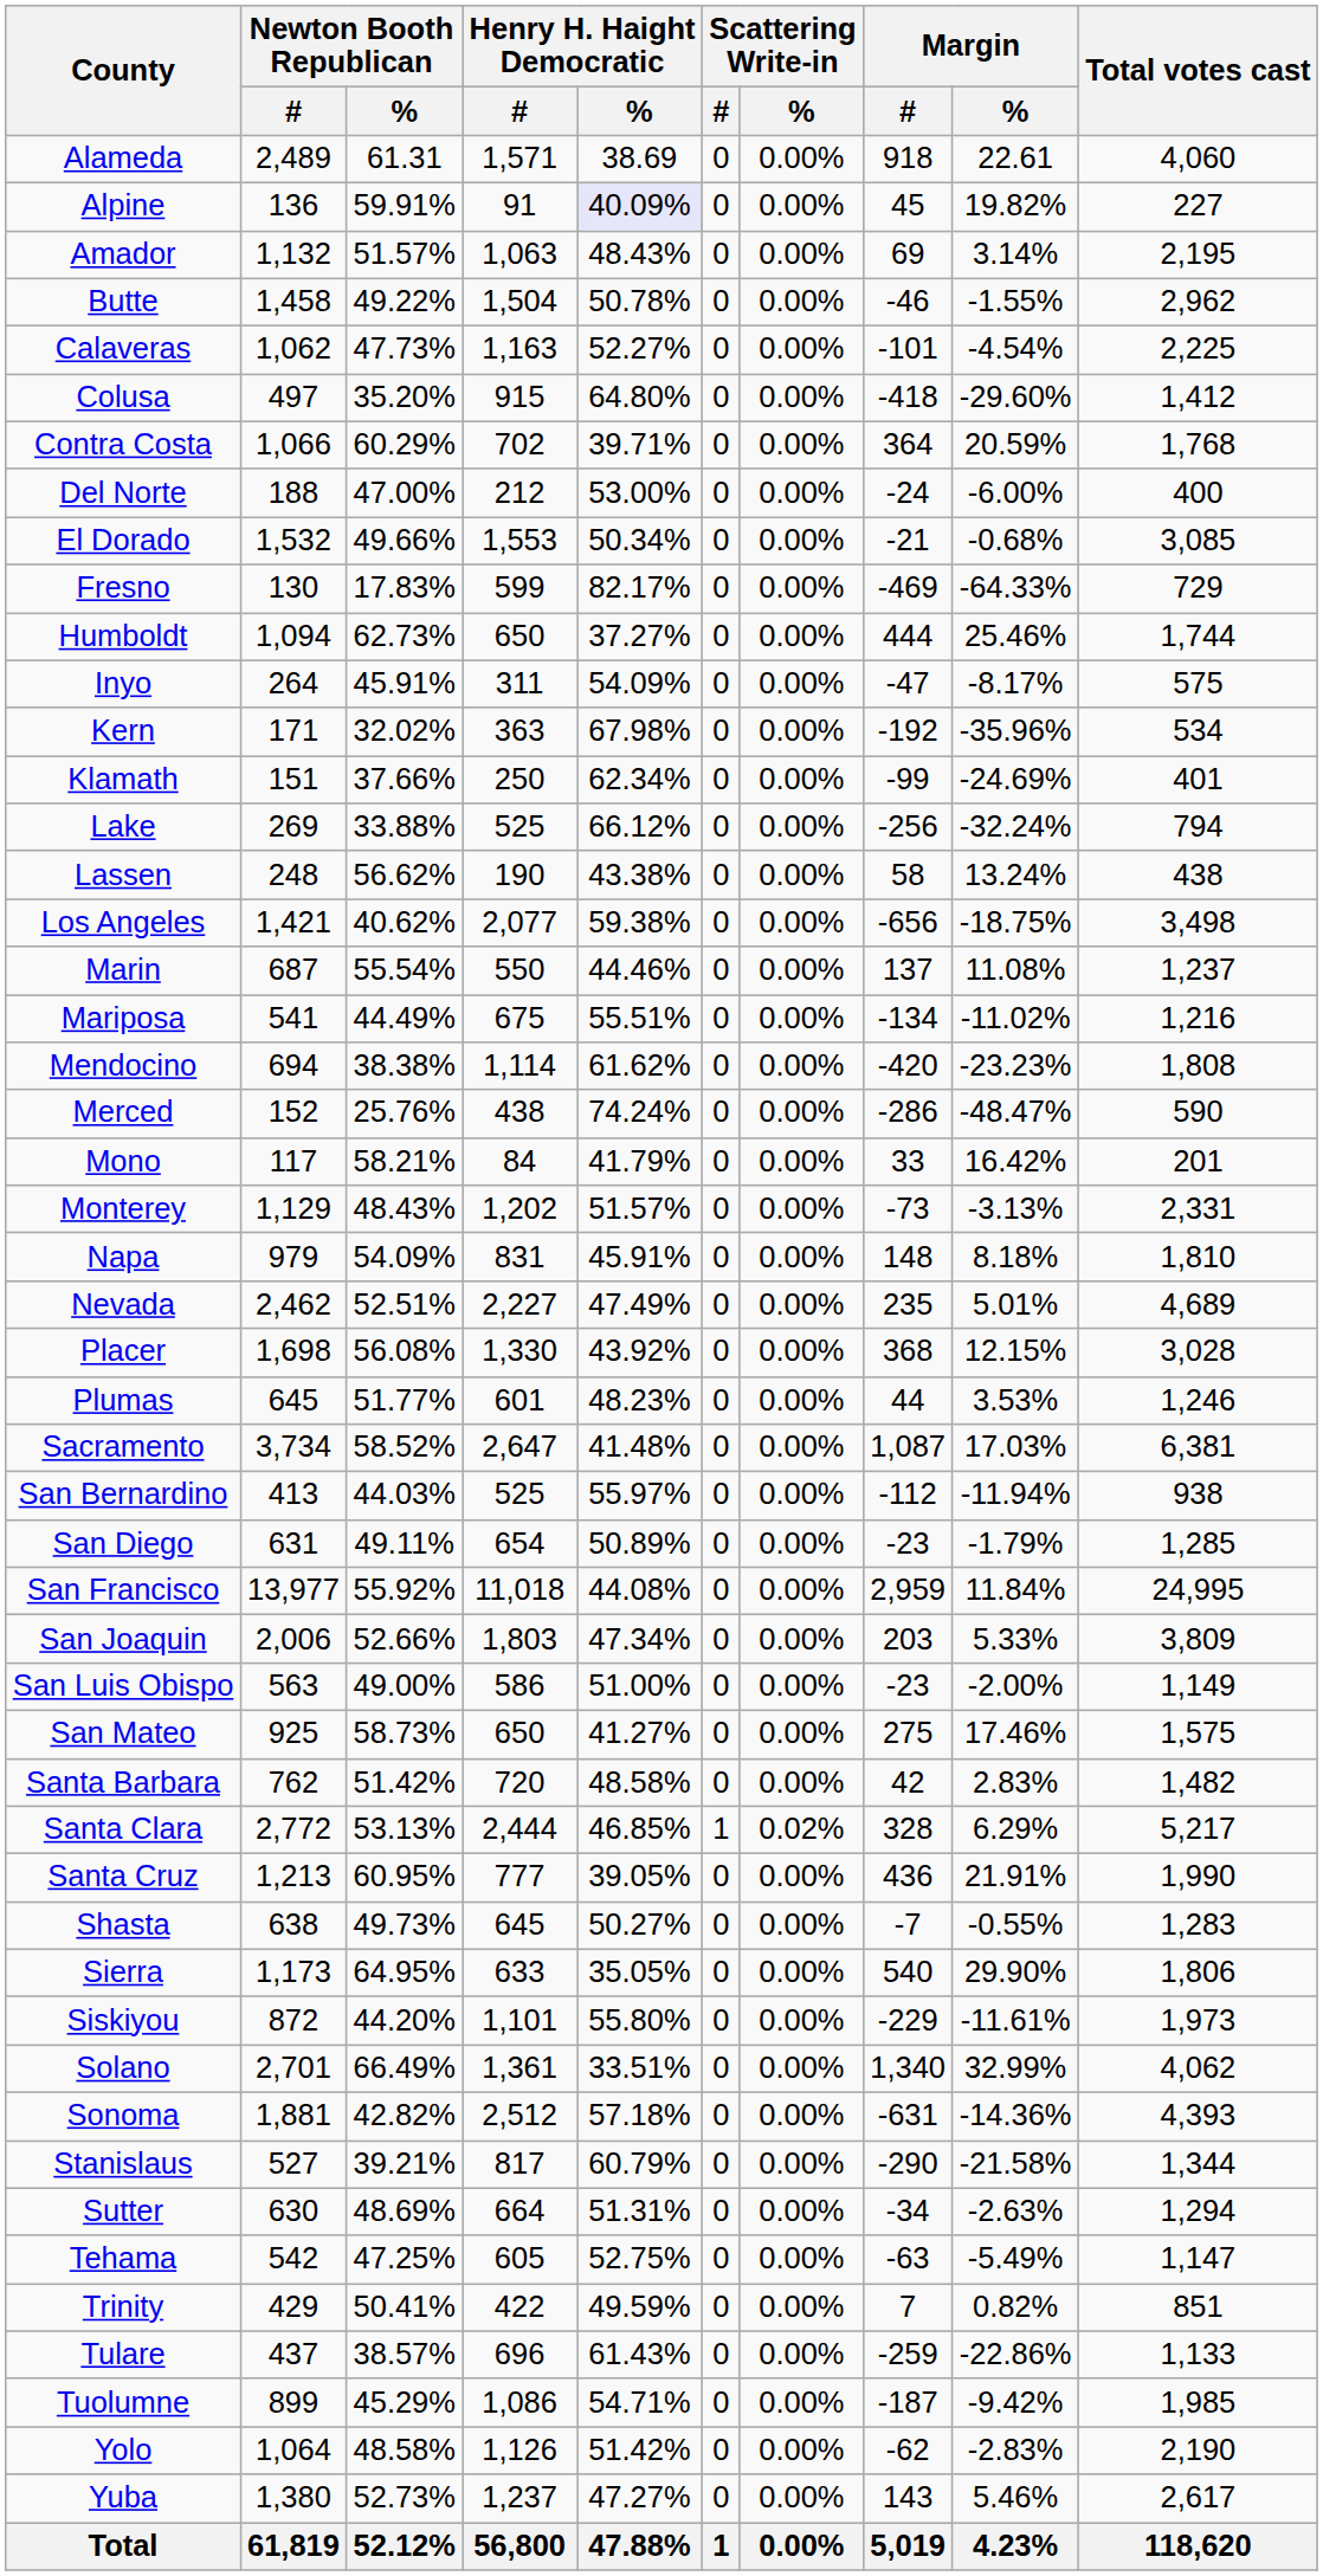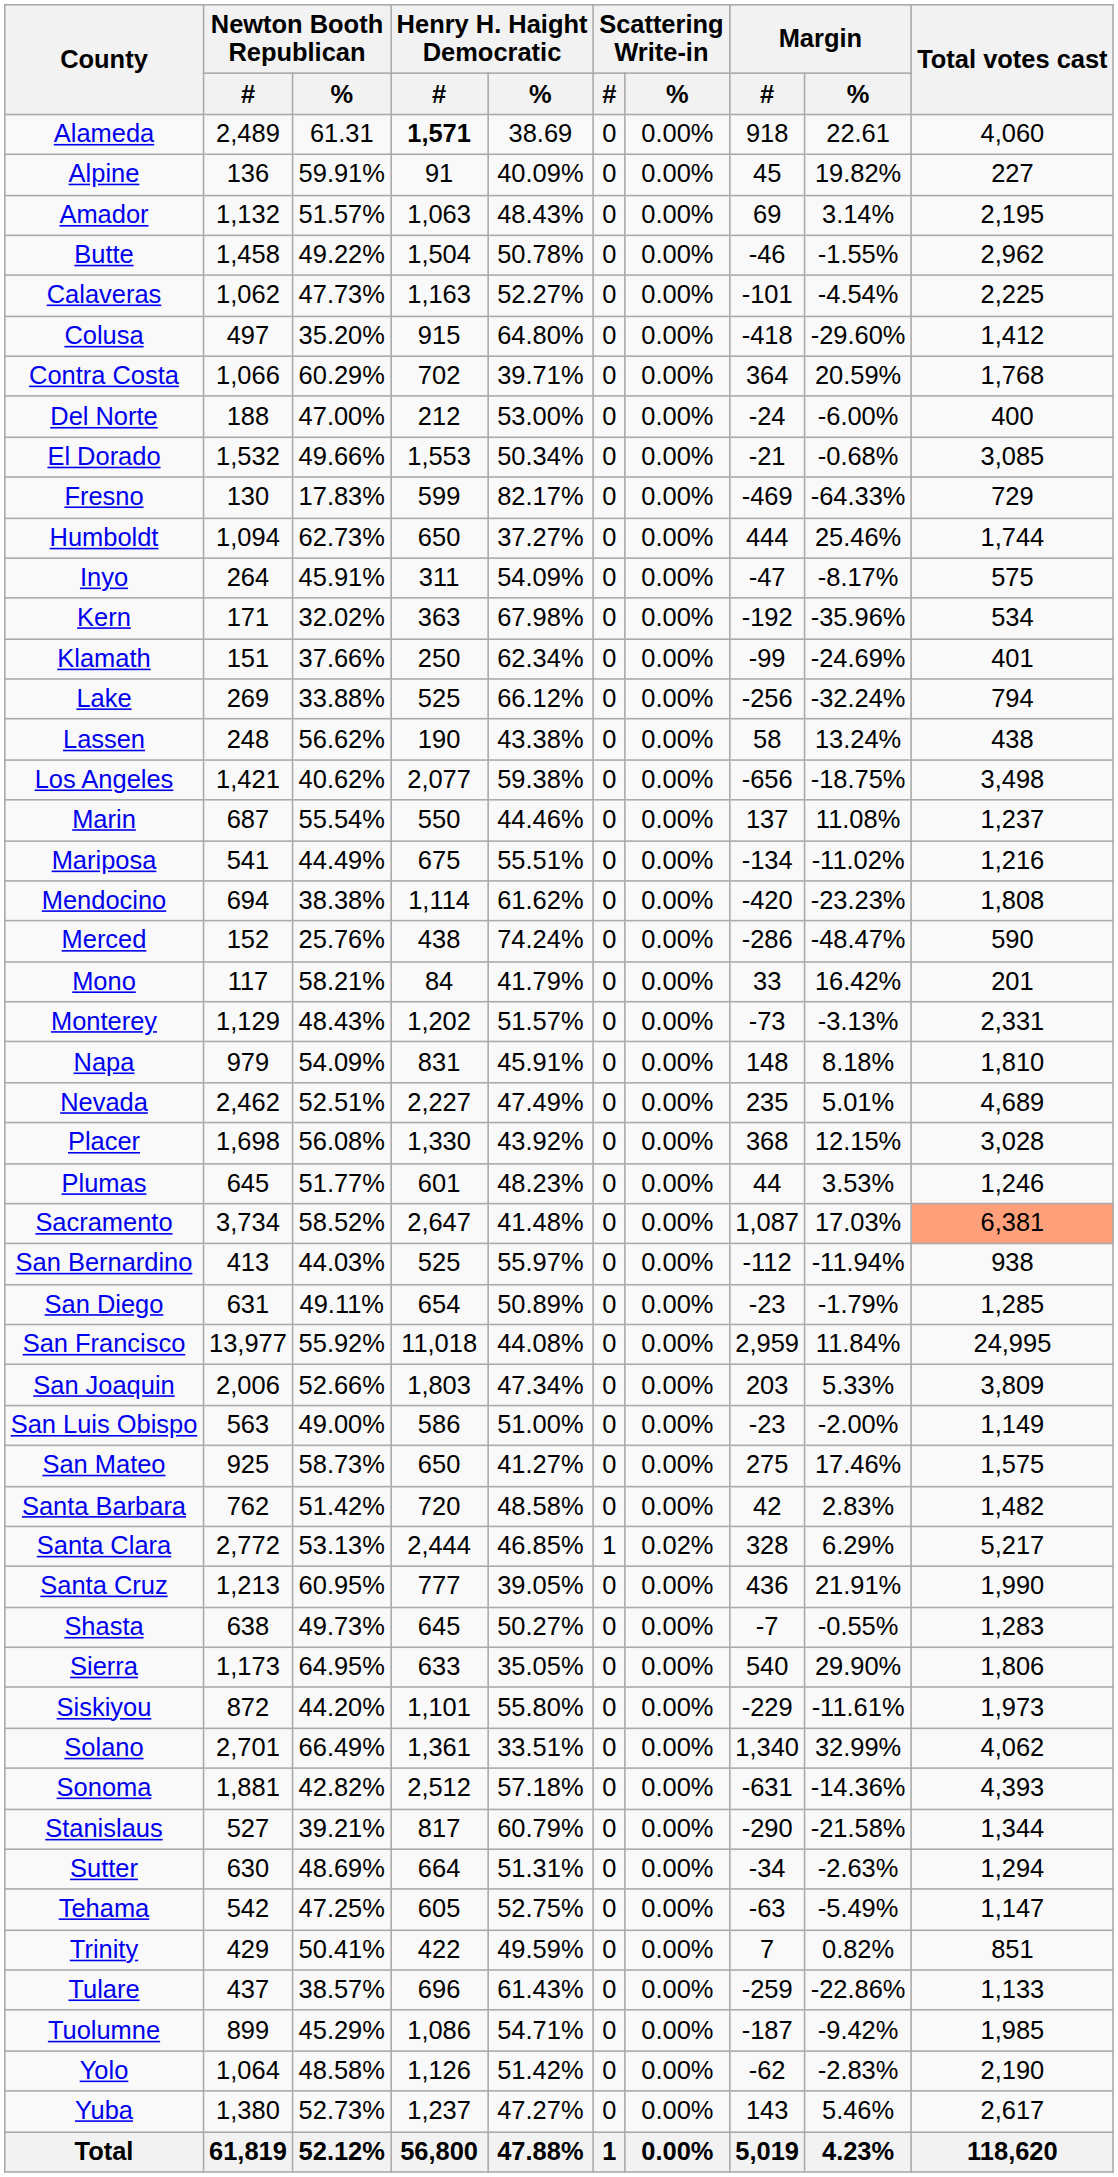Alameda | Henry H. Haight Democratic / #: normal -> bold
Alpine | Henry H. Haight Democratic / %: lavender background -> no background
Sacramento | Total votes cast: no background -> lightsalmon background
